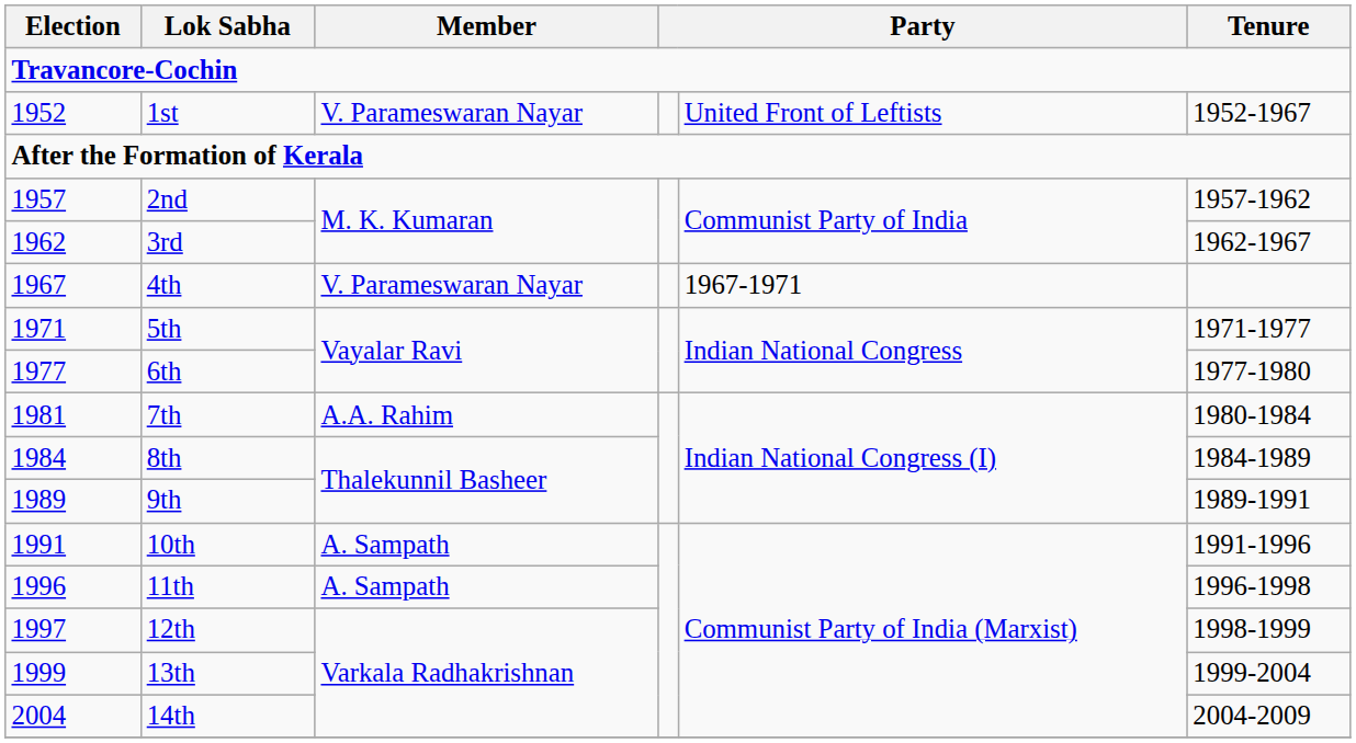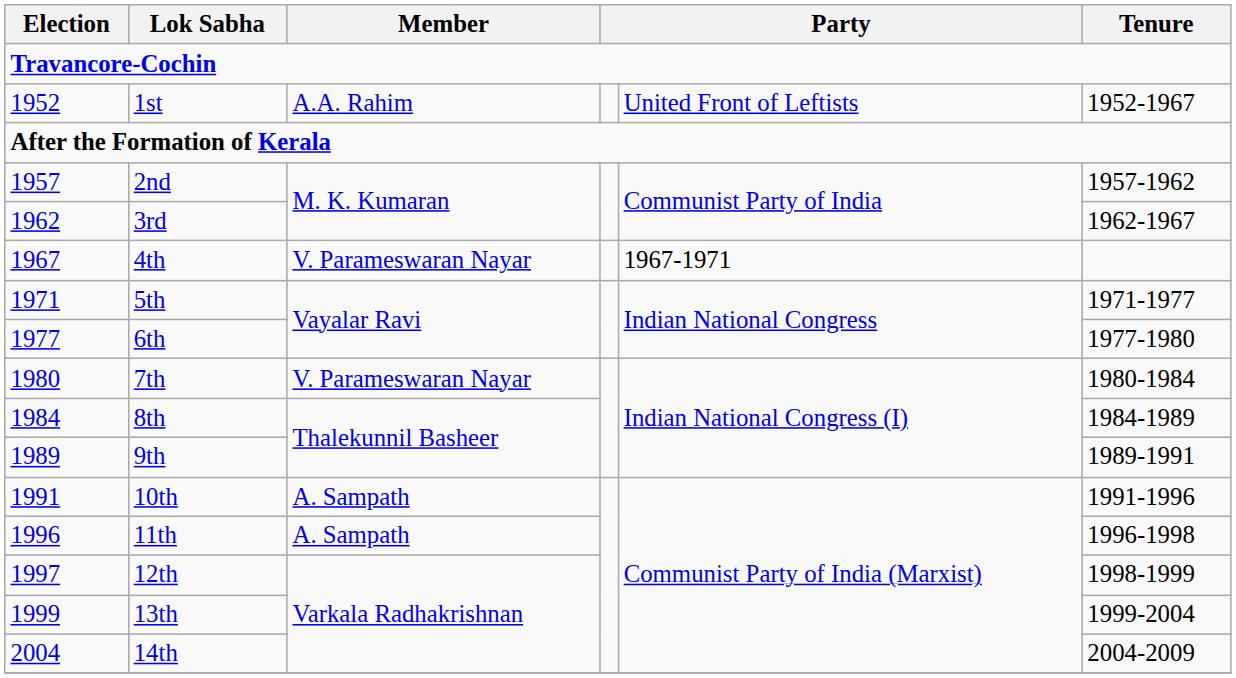1st | Member: V. Parameswaran Nayar -> A.A. Rahim
7th | Election: 1981 -> 1980
7th | Member: A.A. Rahim -> V. Parameswaran Nayar
